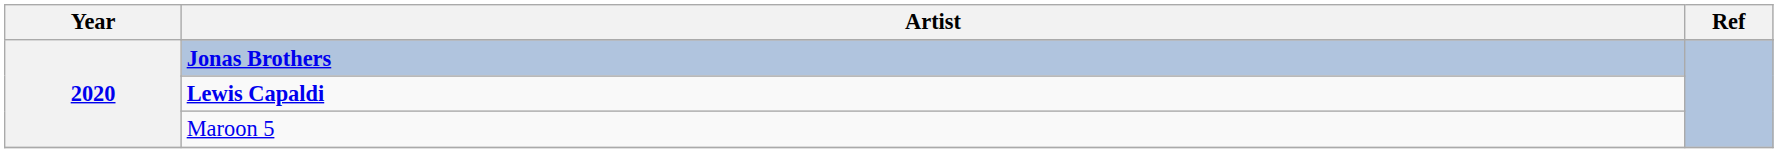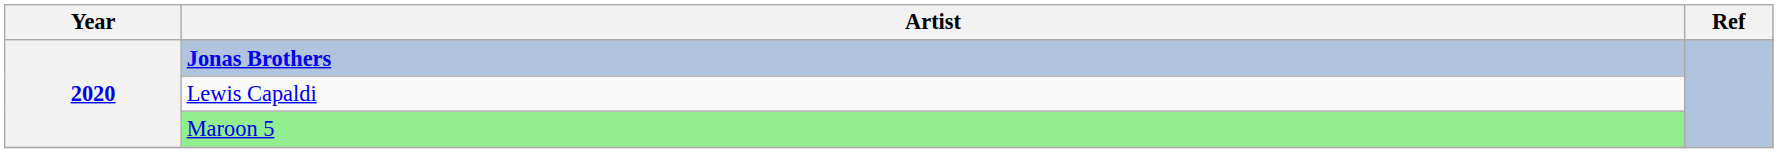Lewis Capaldi | Artist: bold -> normal
Maroon 5 | Artist: no background -> lightgreen background
